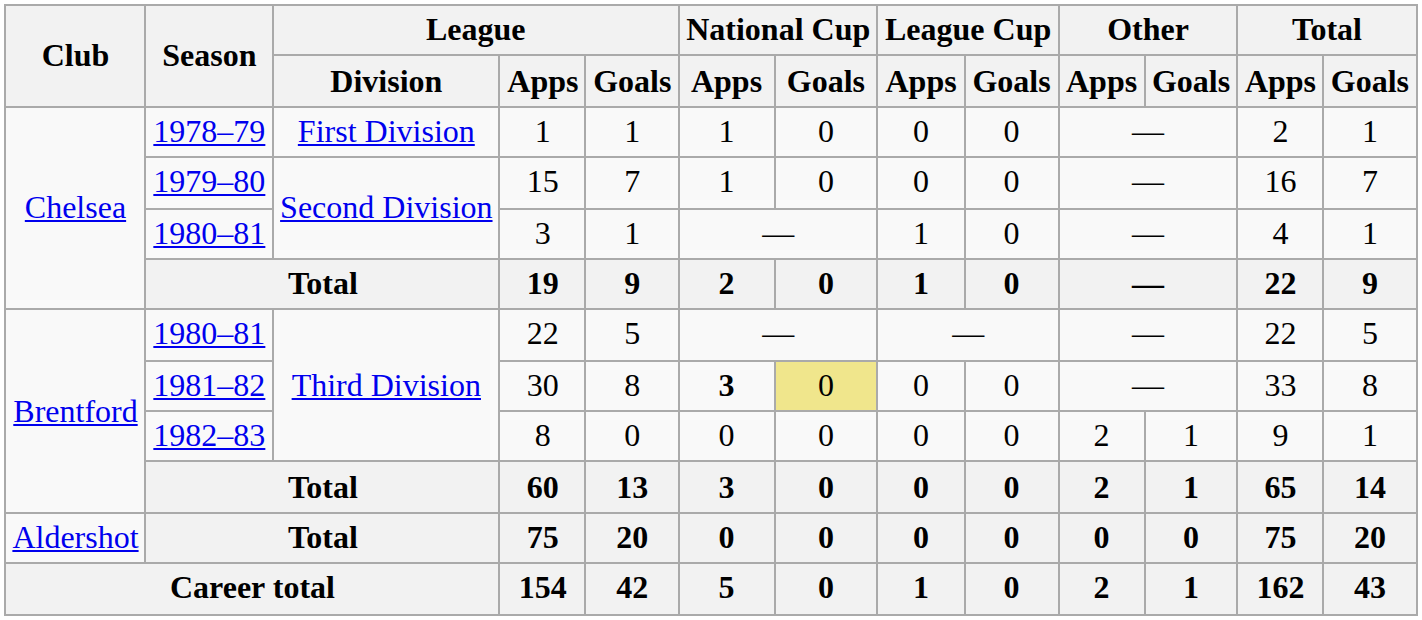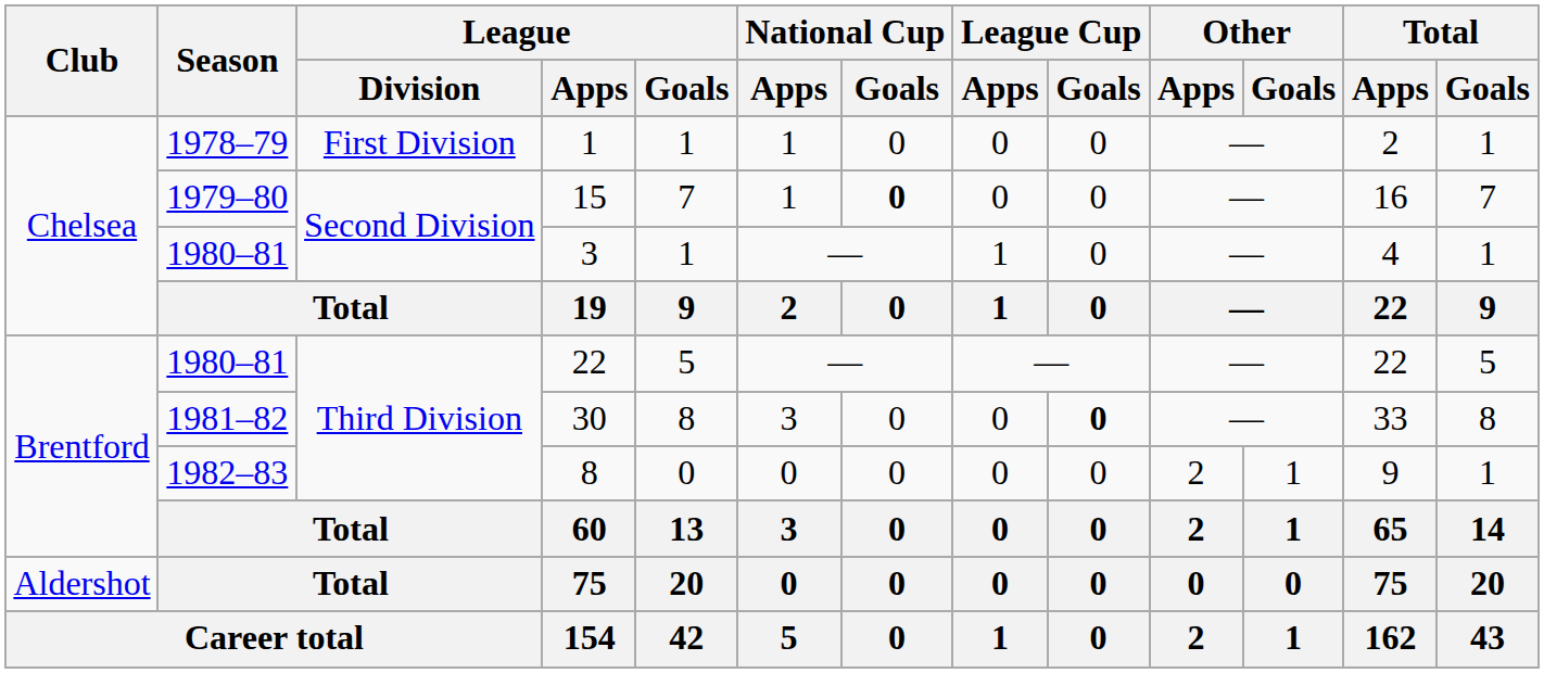15 | National Cup / Goals: normal -> bold
30 | National Cup / Apps: bold -> normal
30 | National Cup / Goals: khaki background -> no background
30 | League Cup / Goals: normal -> bold
